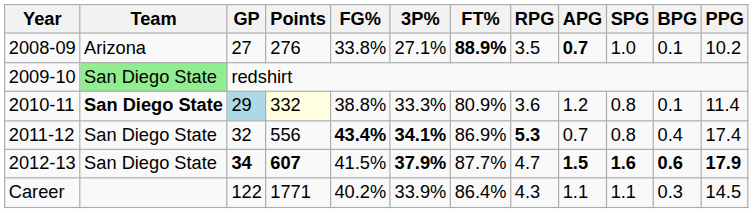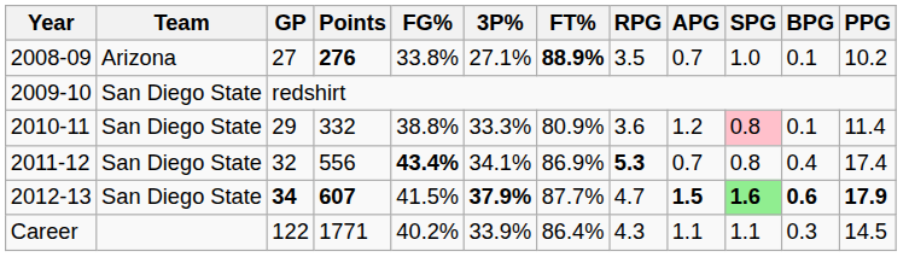2008-09 | Points: normal -> bold
2008-09 | APG: bold -> normal
2009-10 | Team: lightgreen background -> no background
2010-11 | Team: bold -> normal
2010-11 | GP: lightblue background -> no background
2010-11 | Points: lightyellow background -> no background
2010-11 | SPG: no background -> pink background
2011-12 | 3P%: bold -> normal
2012-13 | SPG: no background -> lightgreen background
